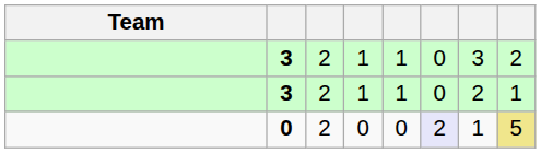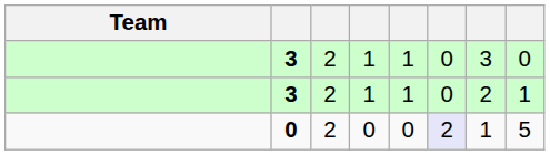row 2 | column 8: 2 -> 0
row 4 | column 8: khaki background -> no background
